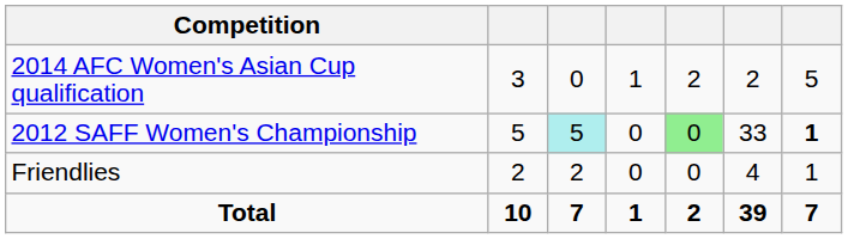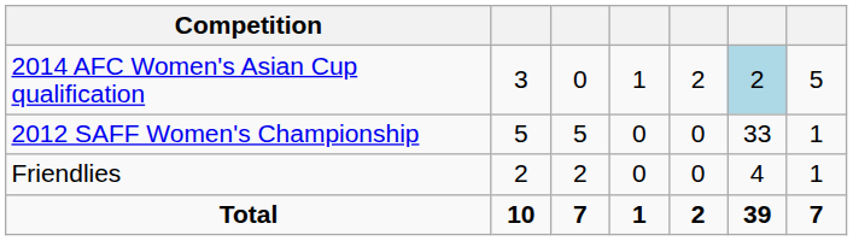2014 AFC Women's Asian Cup qualification | column 6: no background -> lightblue background
2012 SAFF Women's Championship | column 3: paleturquoise background -> no background
2012 SAFF Women's Championship | column 5: lightgreen background -> no background
2012 SAFF Women's Championship | column 7: bold -> normal
